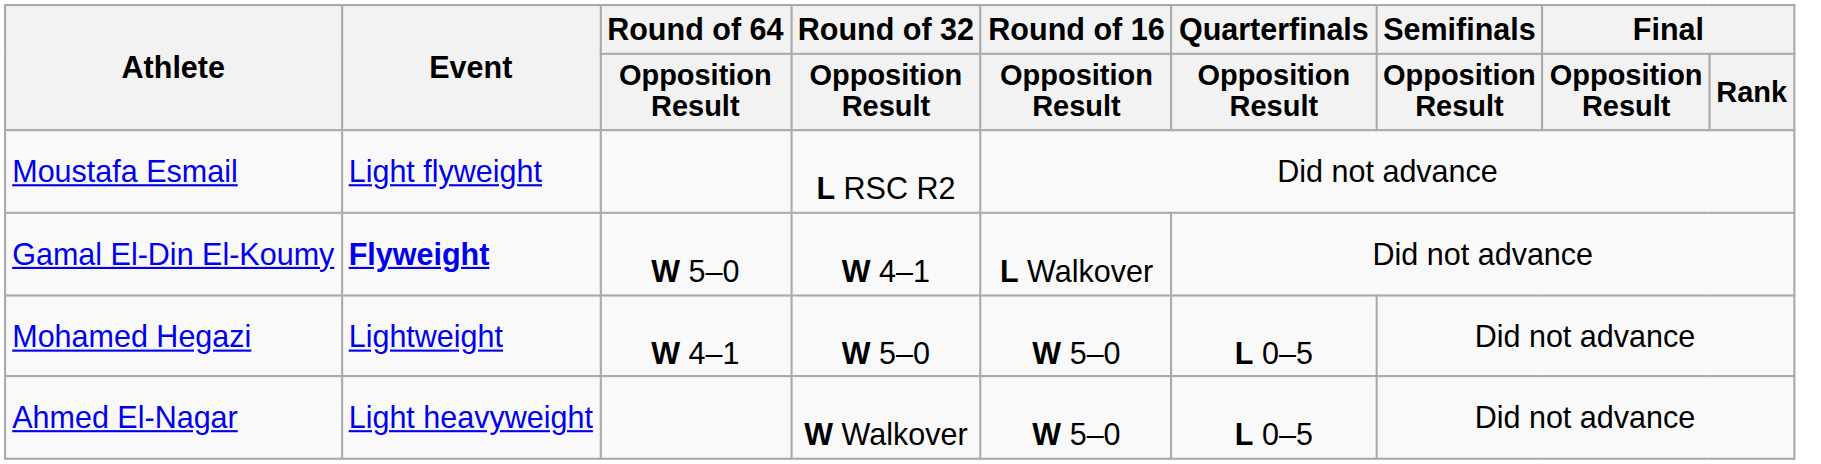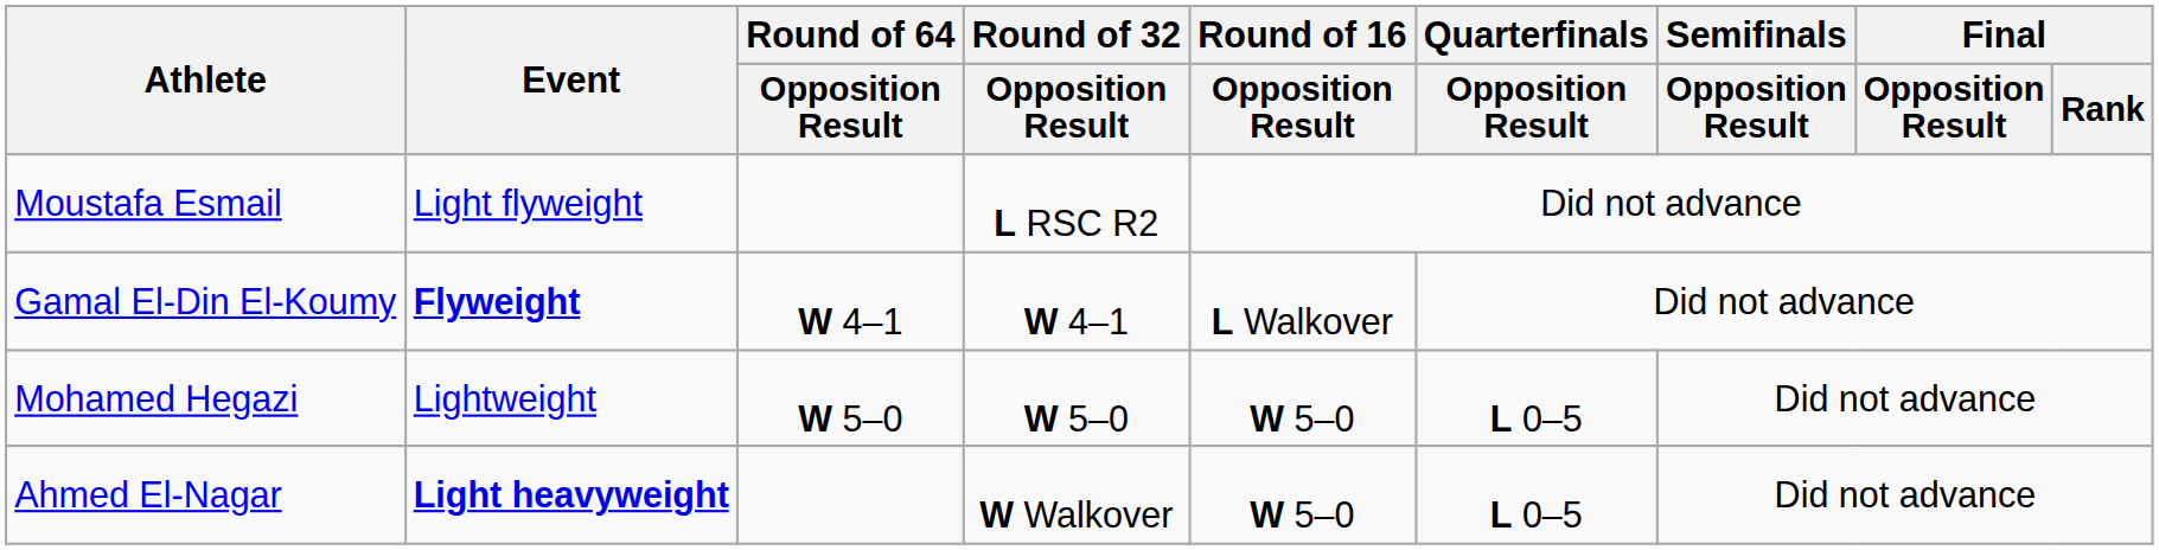Gamal El-Din El-Koumy | Round of 64 / Opposition Result: W 5–0 -> W 4–1
Mohamed Hegazi | Round of 64 / Opposition Result: W 4–1 -> W 5–0
Ahmed El-Nagar | Event: normal -> bold
